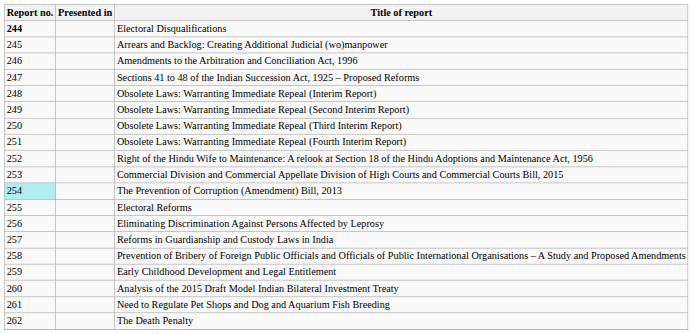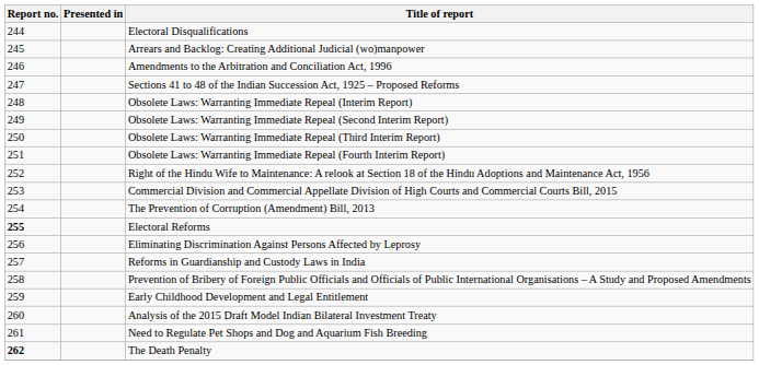Electoral Disqualifications | Report no.: bold -> normal
The Prevention of Corruption (Amendment) Bill, 2013 | Report no.: paleturquoise background -> no background
Electoral Reforms | Report no.: normal -> bold
The Death Penalty | Report no.: normal -> bold
